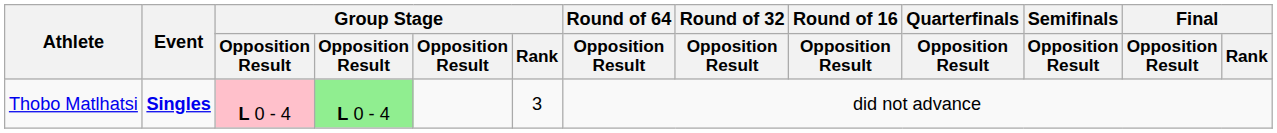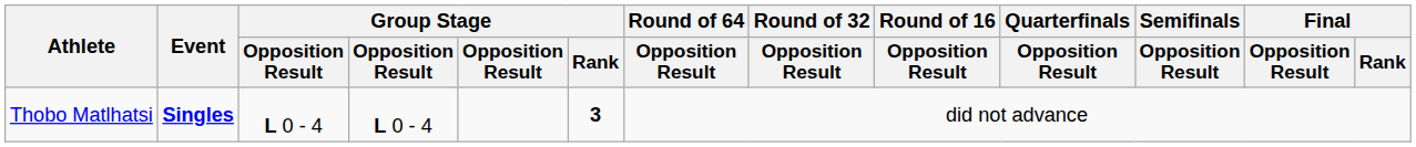Thobo Matlhatsi | column 3: pink background -> no background
Thobo Matlhatsi | column 4: lightgreen background -> no background
Thobo Matlhatsi | Group Stage / Rank: normal -> bold
